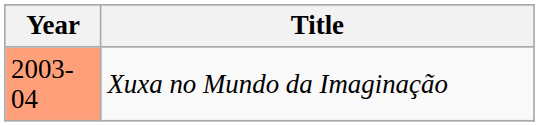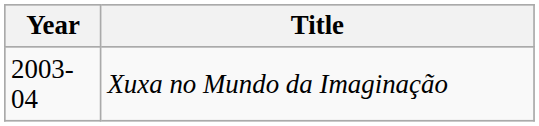Xuxa no Mundo da Imaginação | Year: lightsalmon background -> no background
